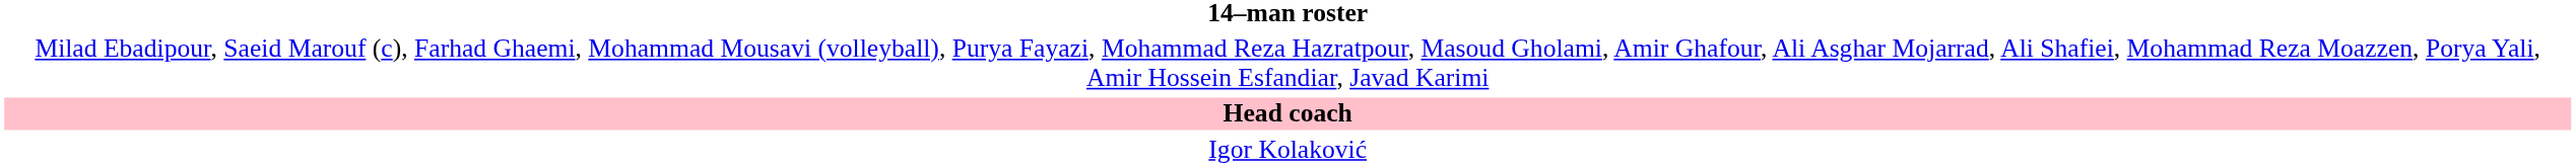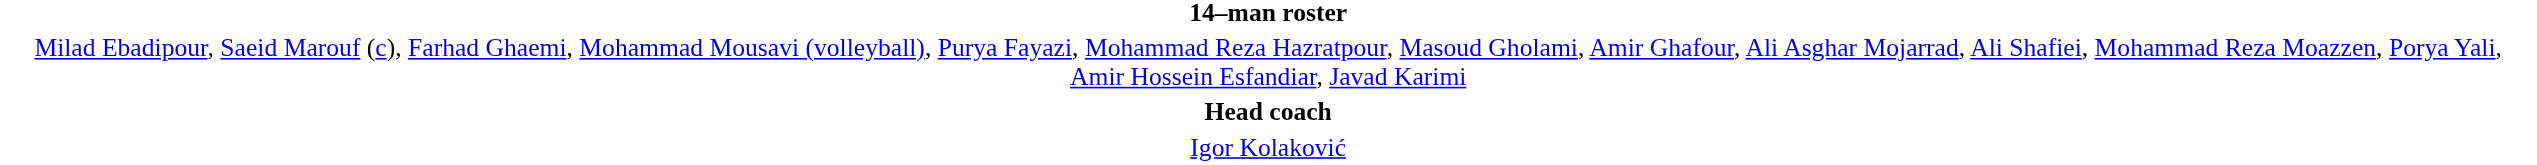row 3 | column 1: pink background -> no background
